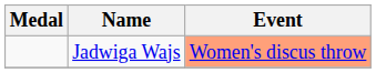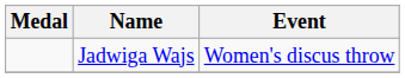Jadwiga Wajs | Event: lightsalmon background -> no background
